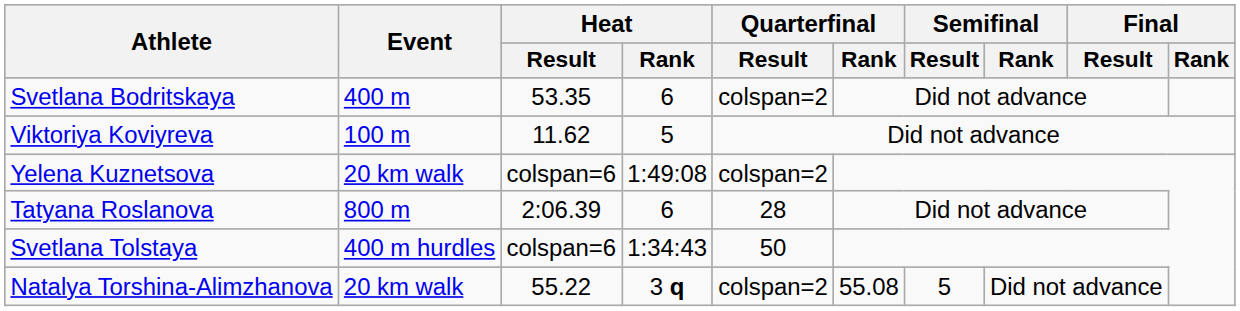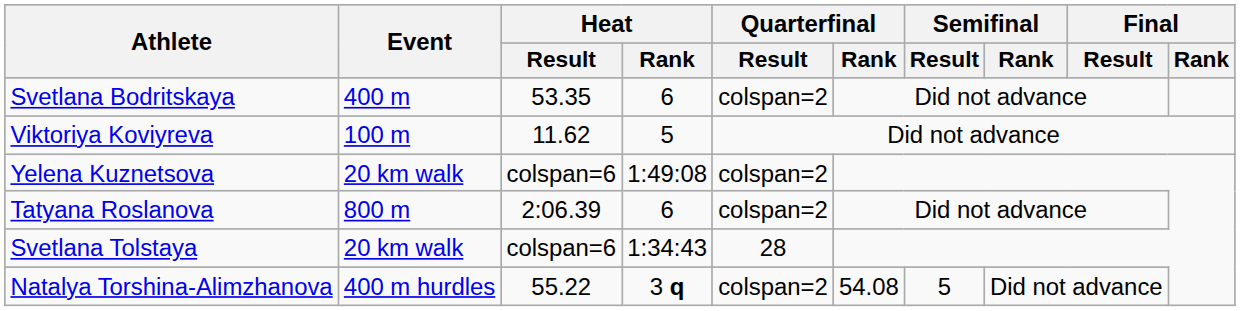Tatyana Roslanova | Quarterfinal / Result: 28 -> colspan=2
Svetlana Tolstaya | Event: 400 m hurdles -> 20 km walk
Svetlana Tolstaya | Quarterfinal / Result: 50 -> 28
Natalya Torshina-Alimzhanova | Event: 20 km walk -> 400 m hurdles
Natalya Torshina-Alimzhanova | Quarterfinal / Rank: 55.08 -> 54.08
